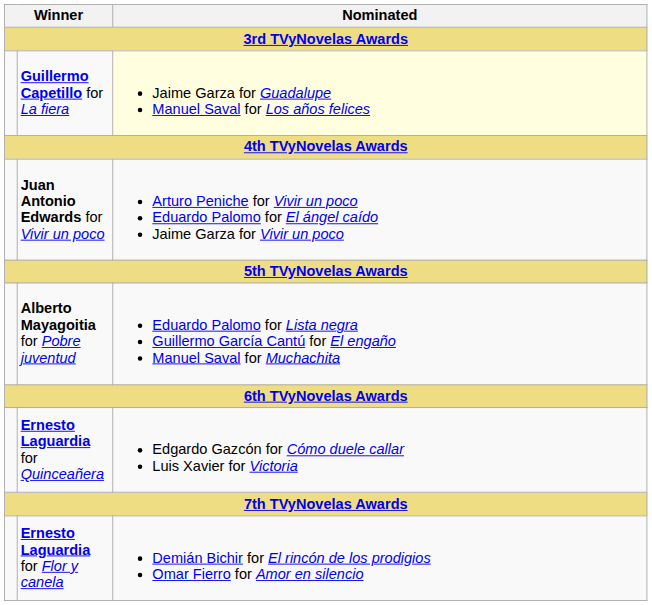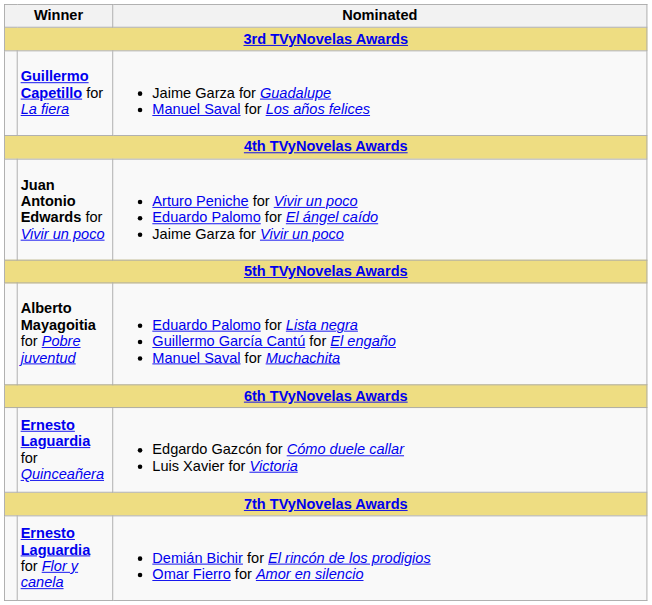Guillermo Capetillo for La fiera | Nominated: lightyellow background -> no background
